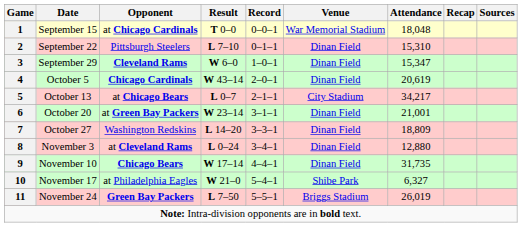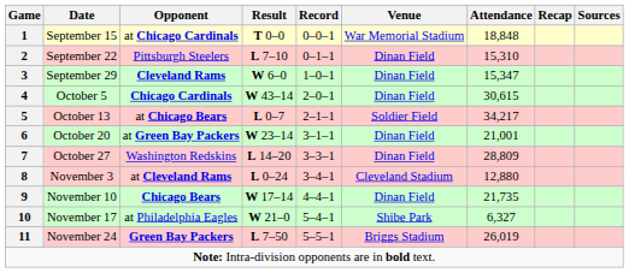1 | Attendance: 18,048 -> 18,848
4 | Attendance: 20,619 -> 30,615
5 | Venue: City Stadium -> Soldier Field
7 | Attendance: 18,809 -> 28,809
8 | Venue: Dinan Field -> Cleveland Stadium
9 | Attendance: 31,735 -> 21,735
